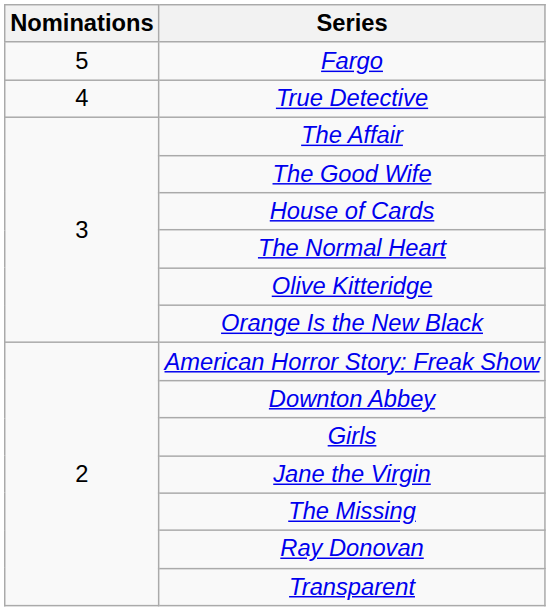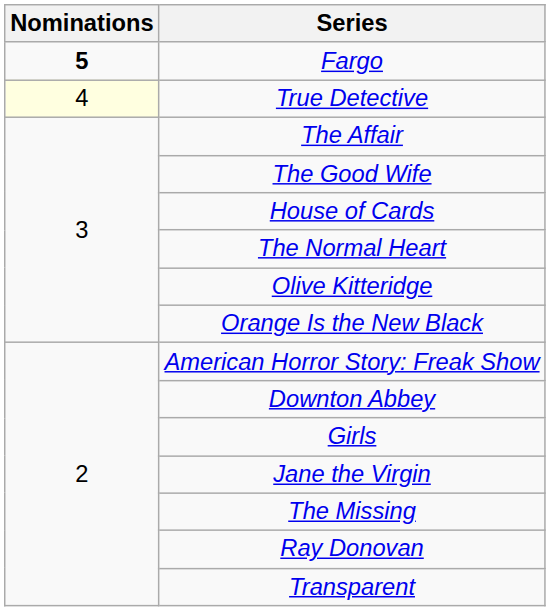Fargo | Nominations: normal -> bold
True Detective | Nominations: no background -> lightyellow background
